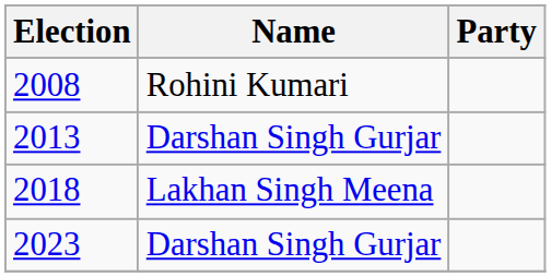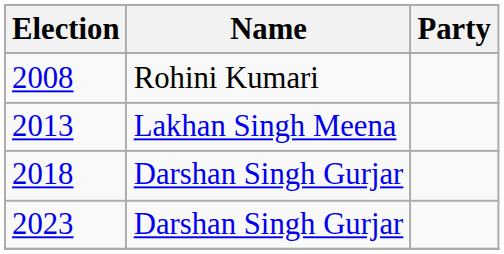2013 | Name: Darshan Singh Gurjar -> Lakhan Singh Meena
2018 | Name: Lakhan Singh Meena -> Darshan Singh Gurjar
